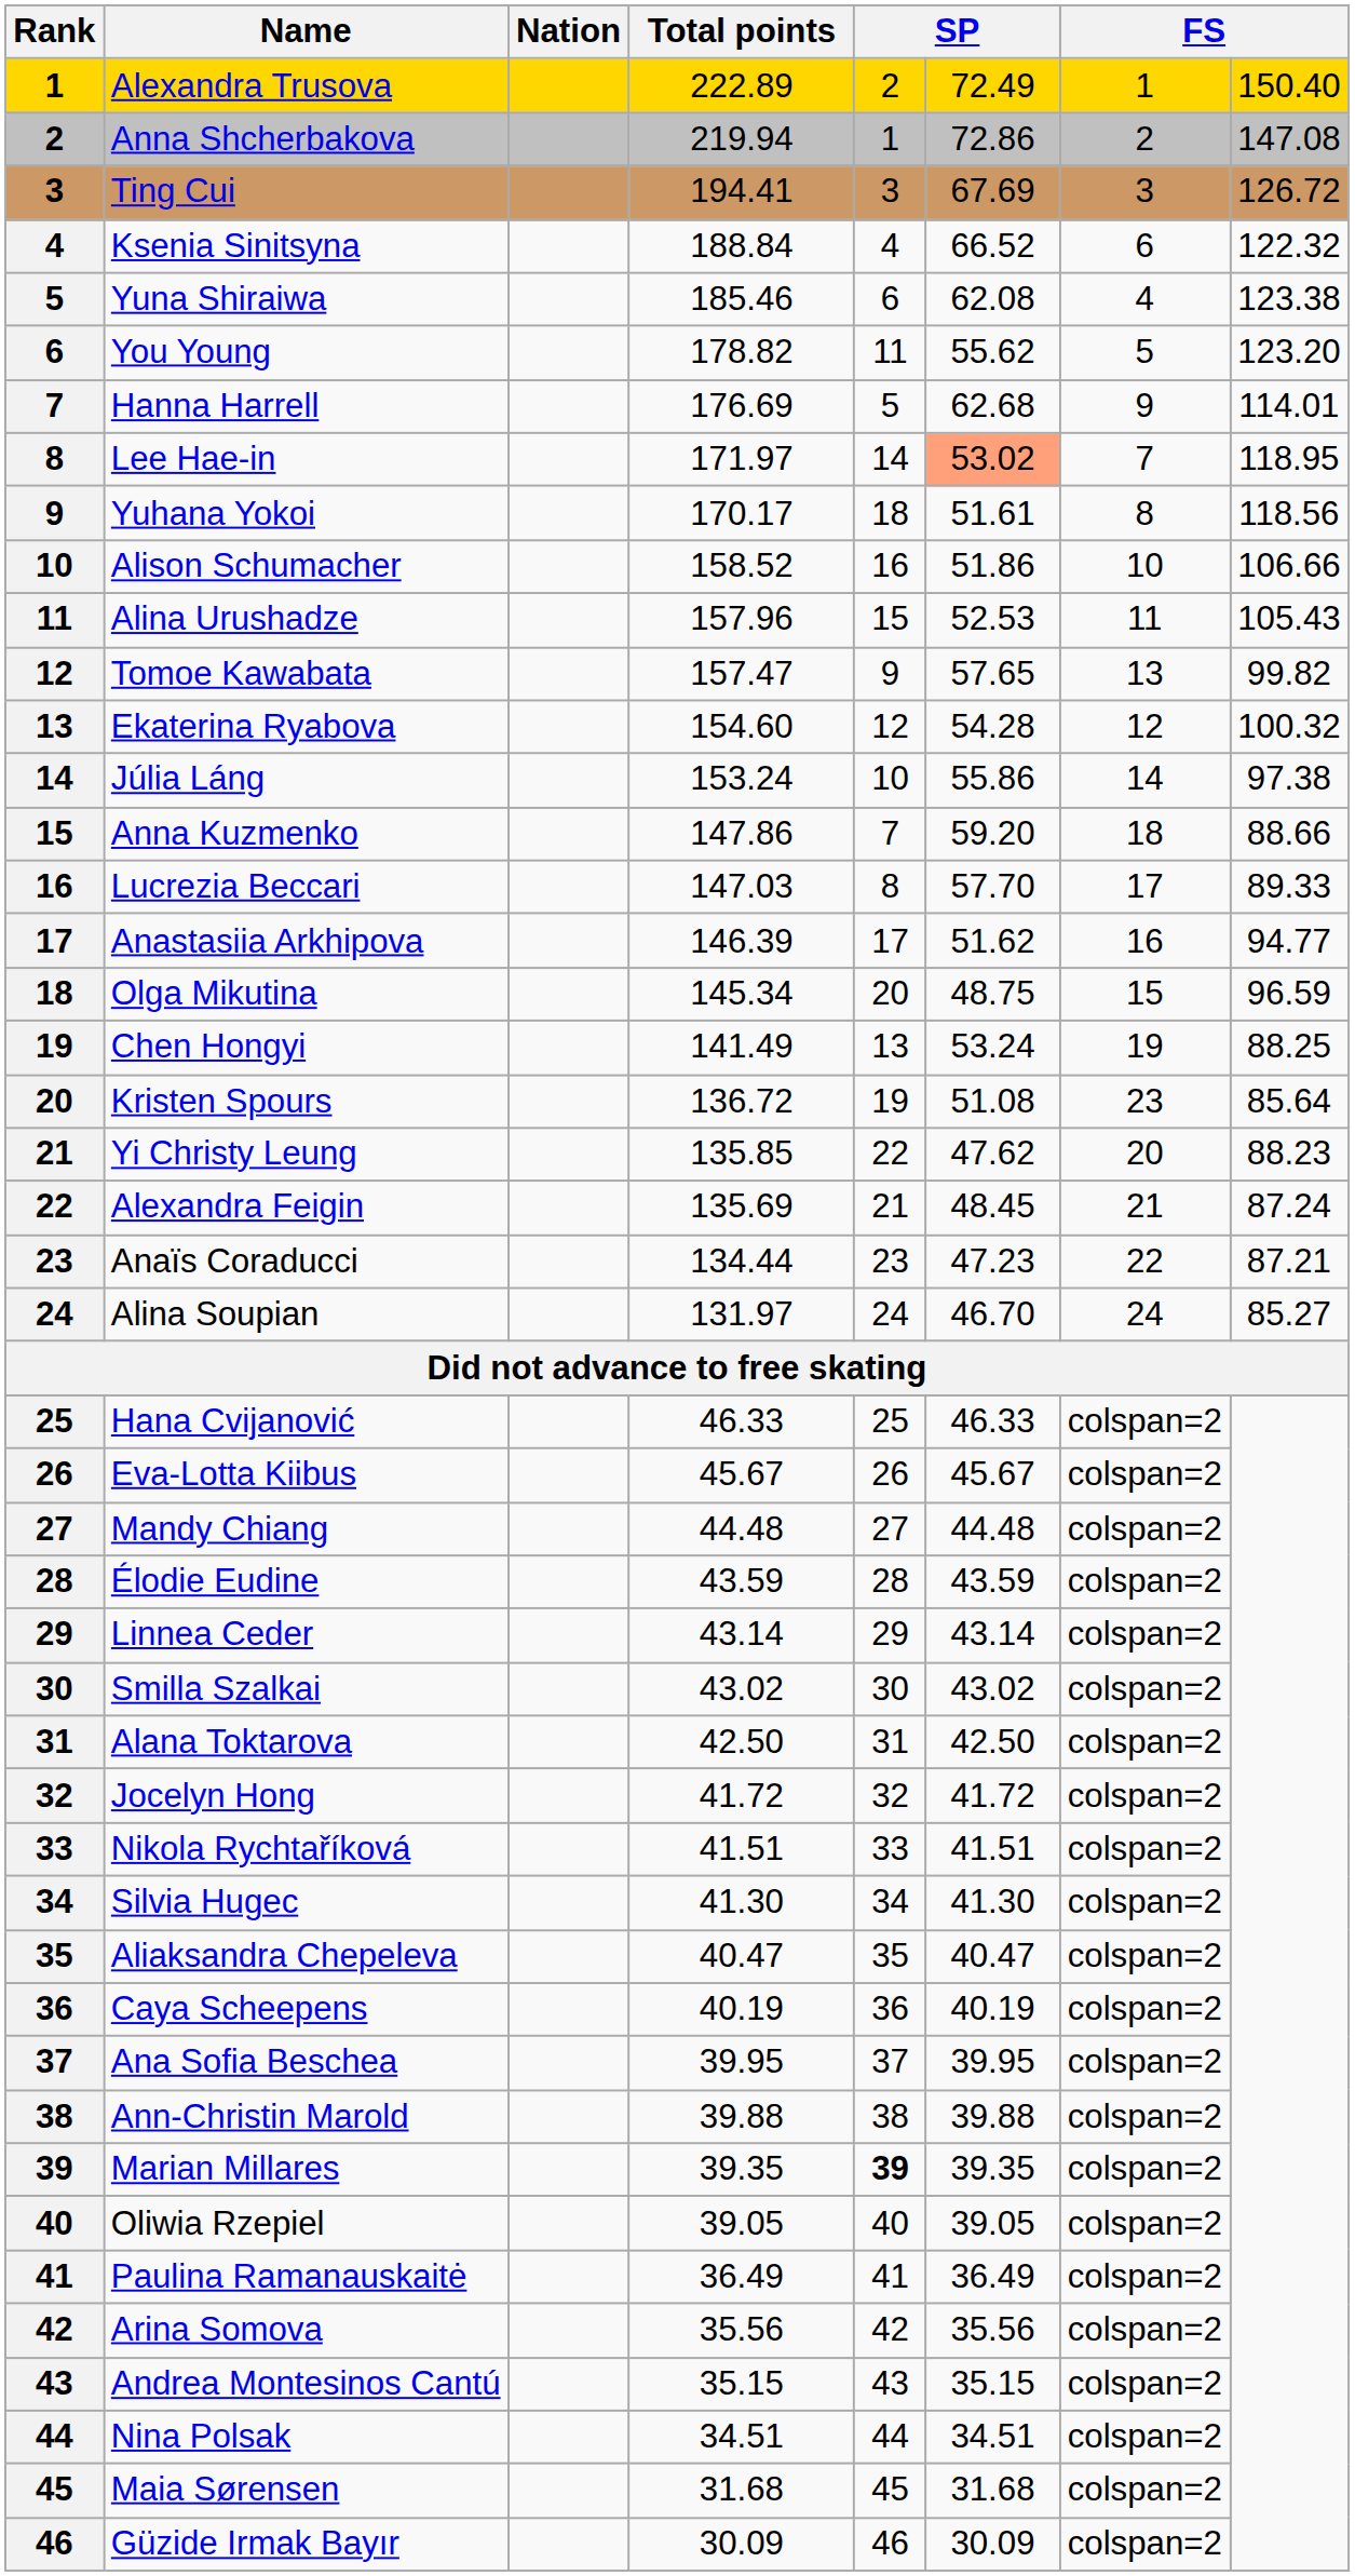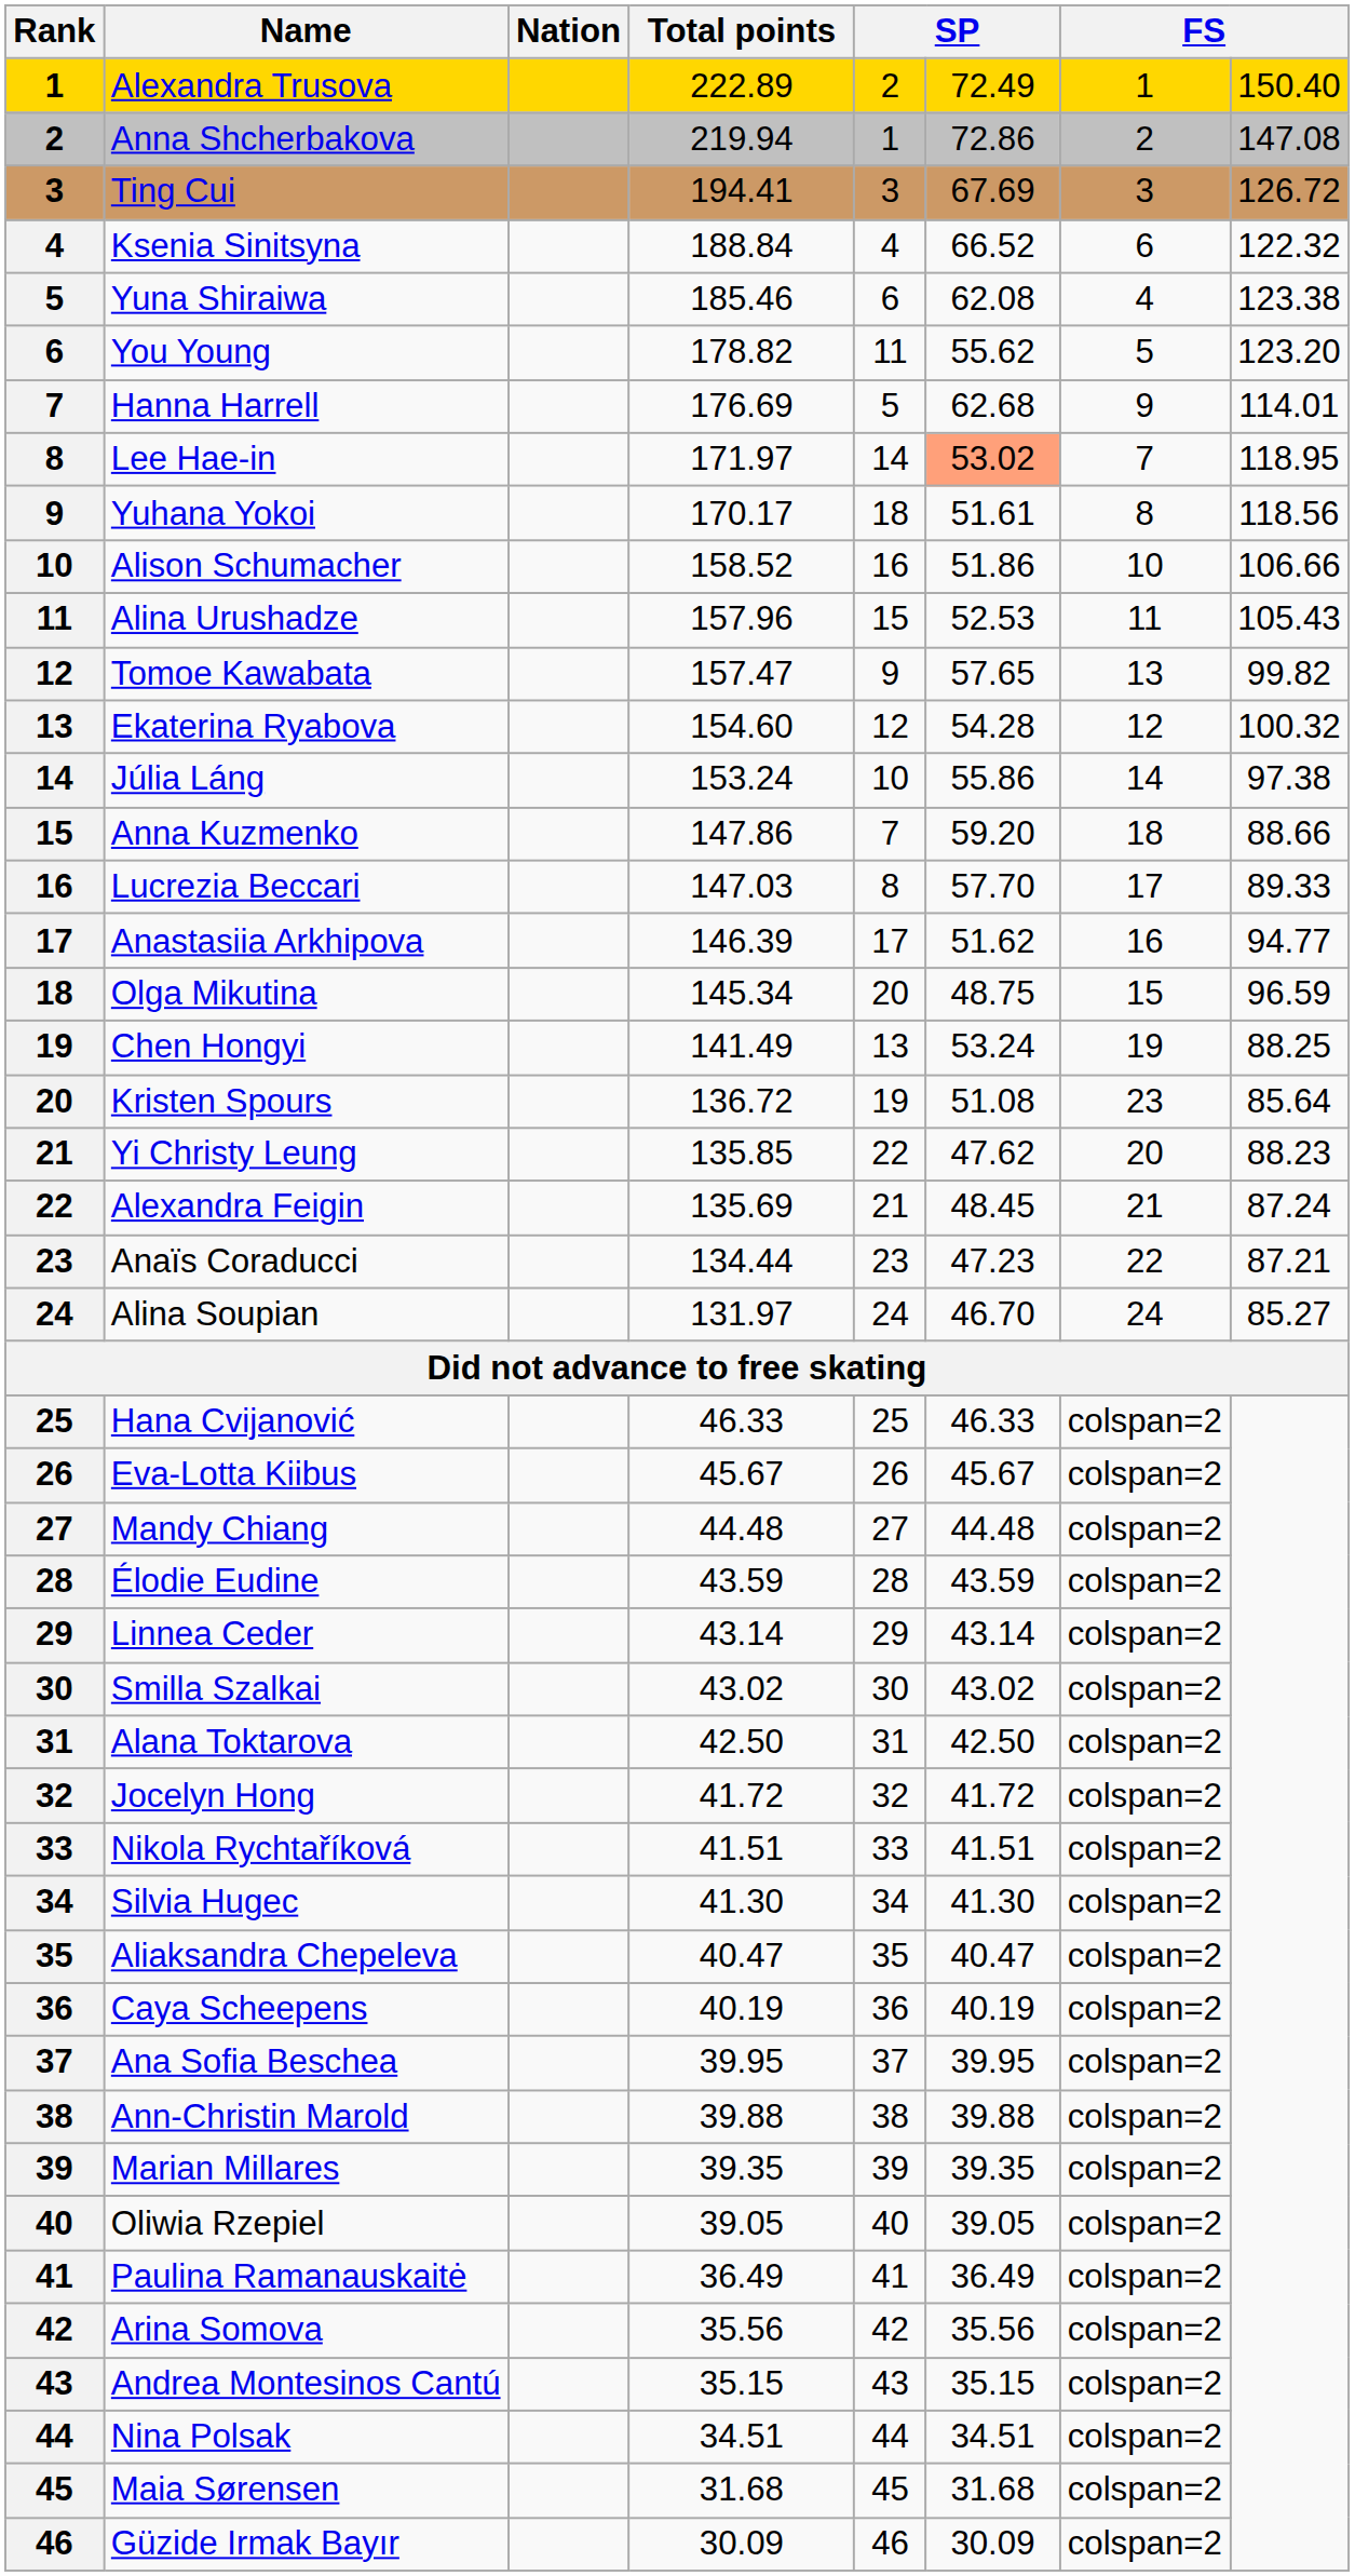Marian Millares | column 5: bold -> normal
